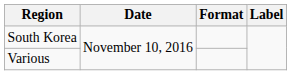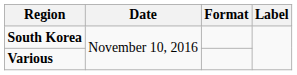South Korea | Region: normal -> bold
Various | Region: normal -> bold
